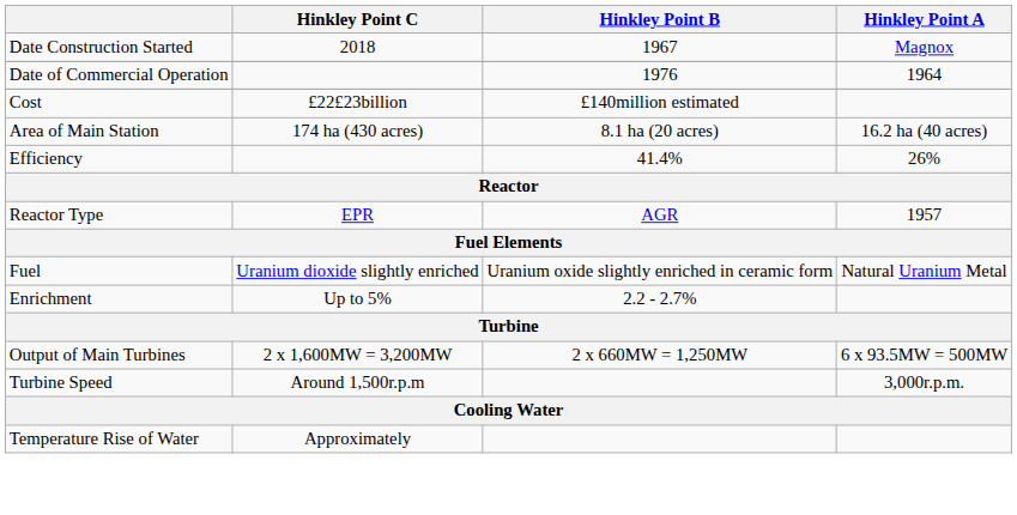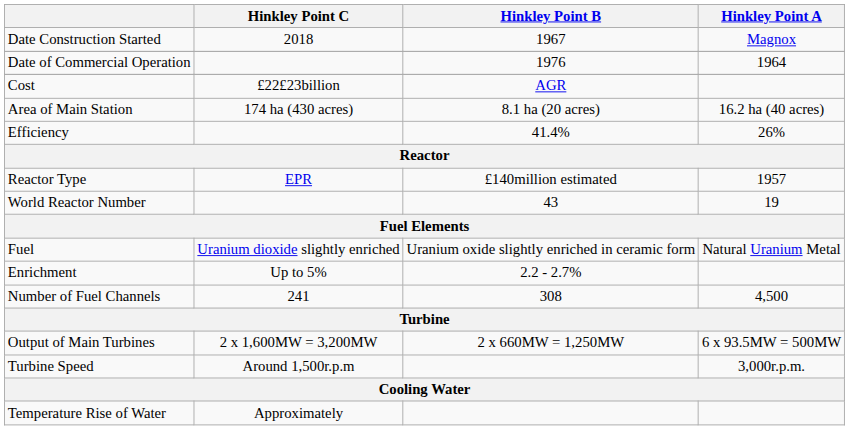Cost | Hinkley Point B: £140million estimated -> AGR
Reactor Type | Hinkley Point B: AGR -> £140million estimated
+ row: World Reactor Number | 43 | 19
+ row: Number of Fuel Channels | 241 | 308 | 4,500
